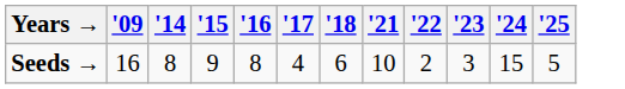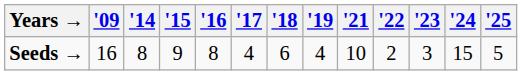+ column: '19 | 4
